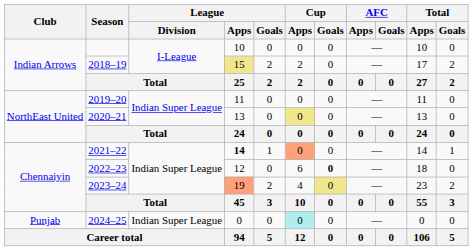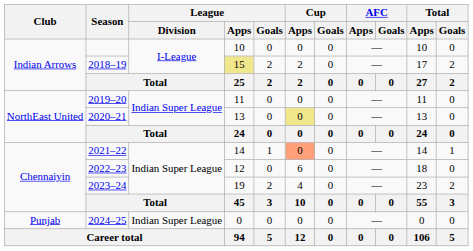2021–22 | League / Apps: bold -> normal
2022–23 | Cup / Goals: bold -> normal
2023–24 | League / Apps: lightsalmon background -> no background
2023–24 | Cup / Goals: khaki background -> no background
2024–25 | Cup / Apps: paleturquoise background -> no background
